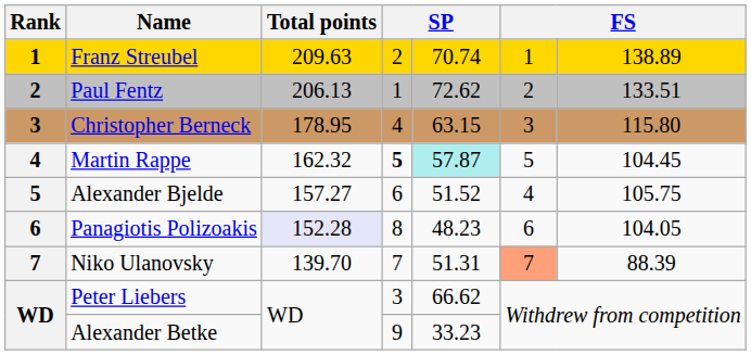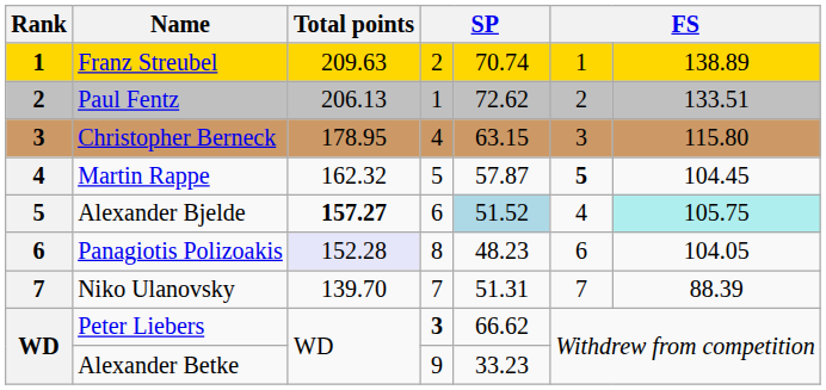Martin Rappe | column 4: bold -> normal
Martin Rappe | column 5: paleturquoise background -> no background
Martin Rappe | column 6: normal -> bold
Alexander Bjelde | Total points: normal -> bold
Alexander Bjelde | column 5: no background -> lightblue background
Alexander Bjelde | column 7: no background -> paleturquoise background
Niko Ulanovsky | column 6: lightsalmon background -> no background
Peter Liebers | column 4: normal -> bold
